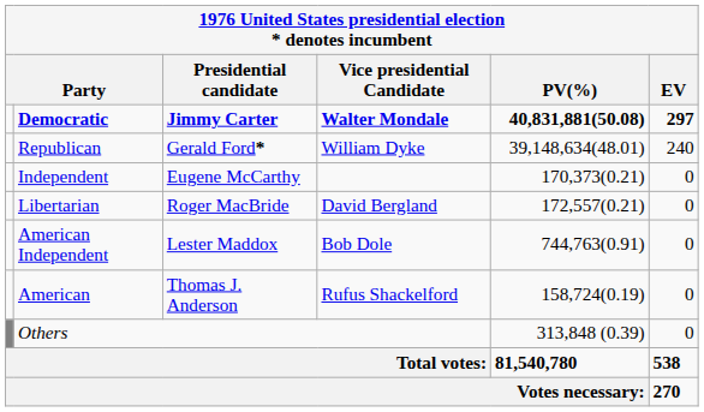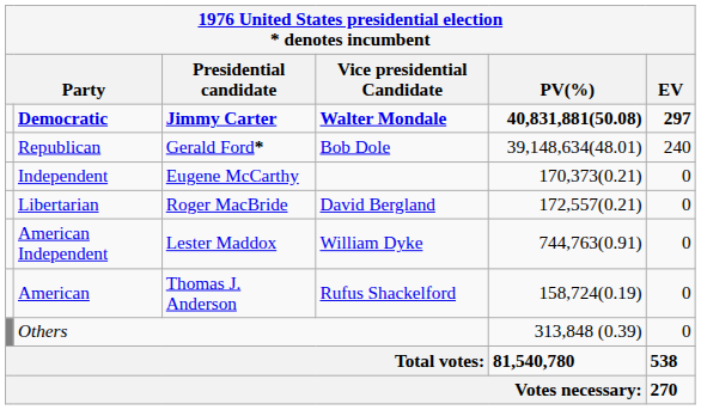Republican | Vice presidential Candidate: William Dyke -> Bob Dole
American Independent | Vice presidential Candidate: Bob Dole -> William Dyke
